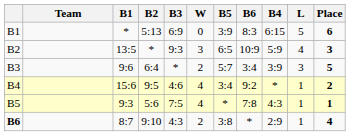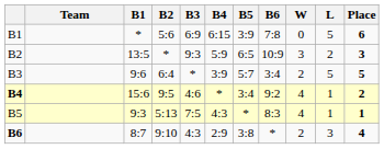columns swapped: B4 <-> W
row 2 | B2: 5:13 -> 5:6
row 2 | B6: 8:3 -> 7:8
row 3 | L: 4 -> 2
row 4 | L: 3 -> 5
row 5 | column 1: normal -> bold
row 6 | B2: 5:6 -> 5:13
row 6 | B6: 7:8 -> 8:3
row 7 | L: 1 -> 3
